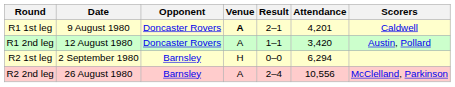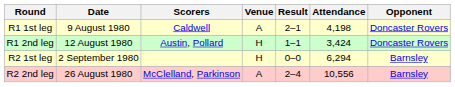columns swapped: Opponent <-> Scorers
R1 1st leg | Venue: bold -> normal
R1 1st leg | Attendance: 4,201 -> 4,198
R1 2nd leg | Venue: A -> H
R1 2nd leg | Attendance: 3,420 -> 3,424
